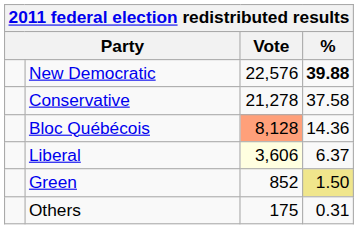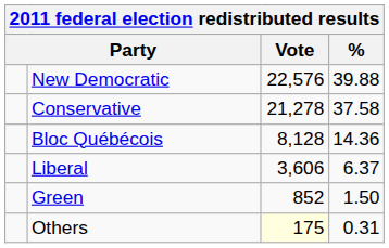New Democratic | %: bold -> normal
Bloc Québécois | Vote: lightsalmon background -> no background
Liberal | Vote: lightyellow background -> no background
Green | %: khaki background -> no background
Others | Vote: no background -> lightyellow background
